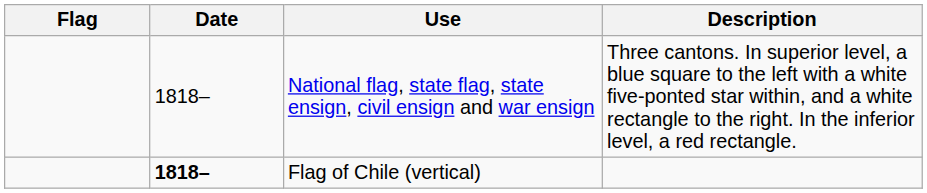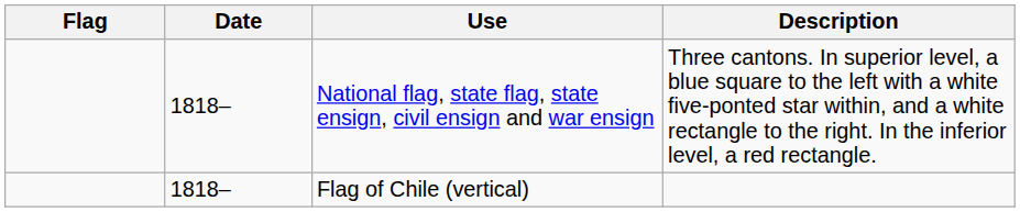Flag of Chile (vertical) | Date: bold -> normal
